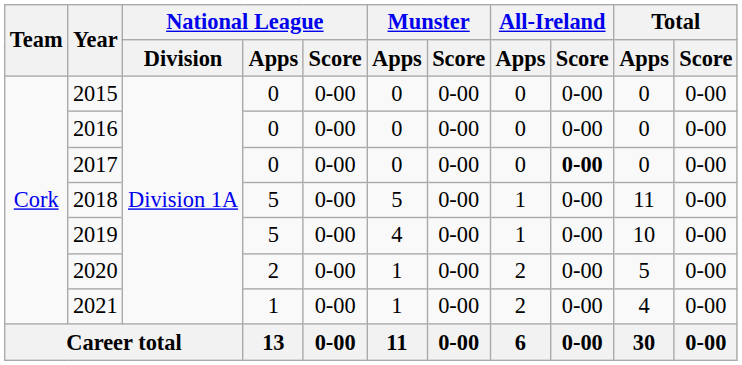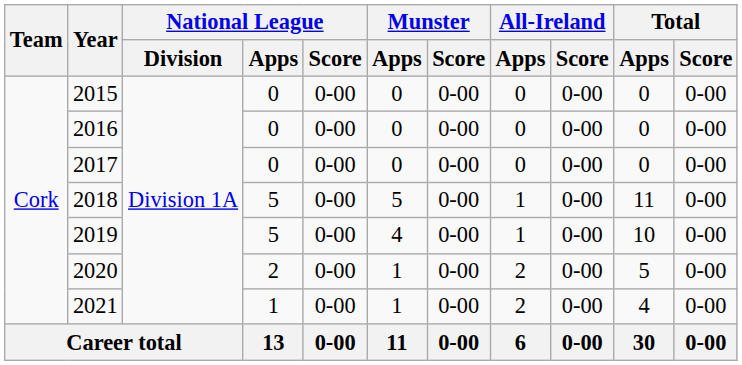2017 | All-Ireland / Score: bold -> normal
